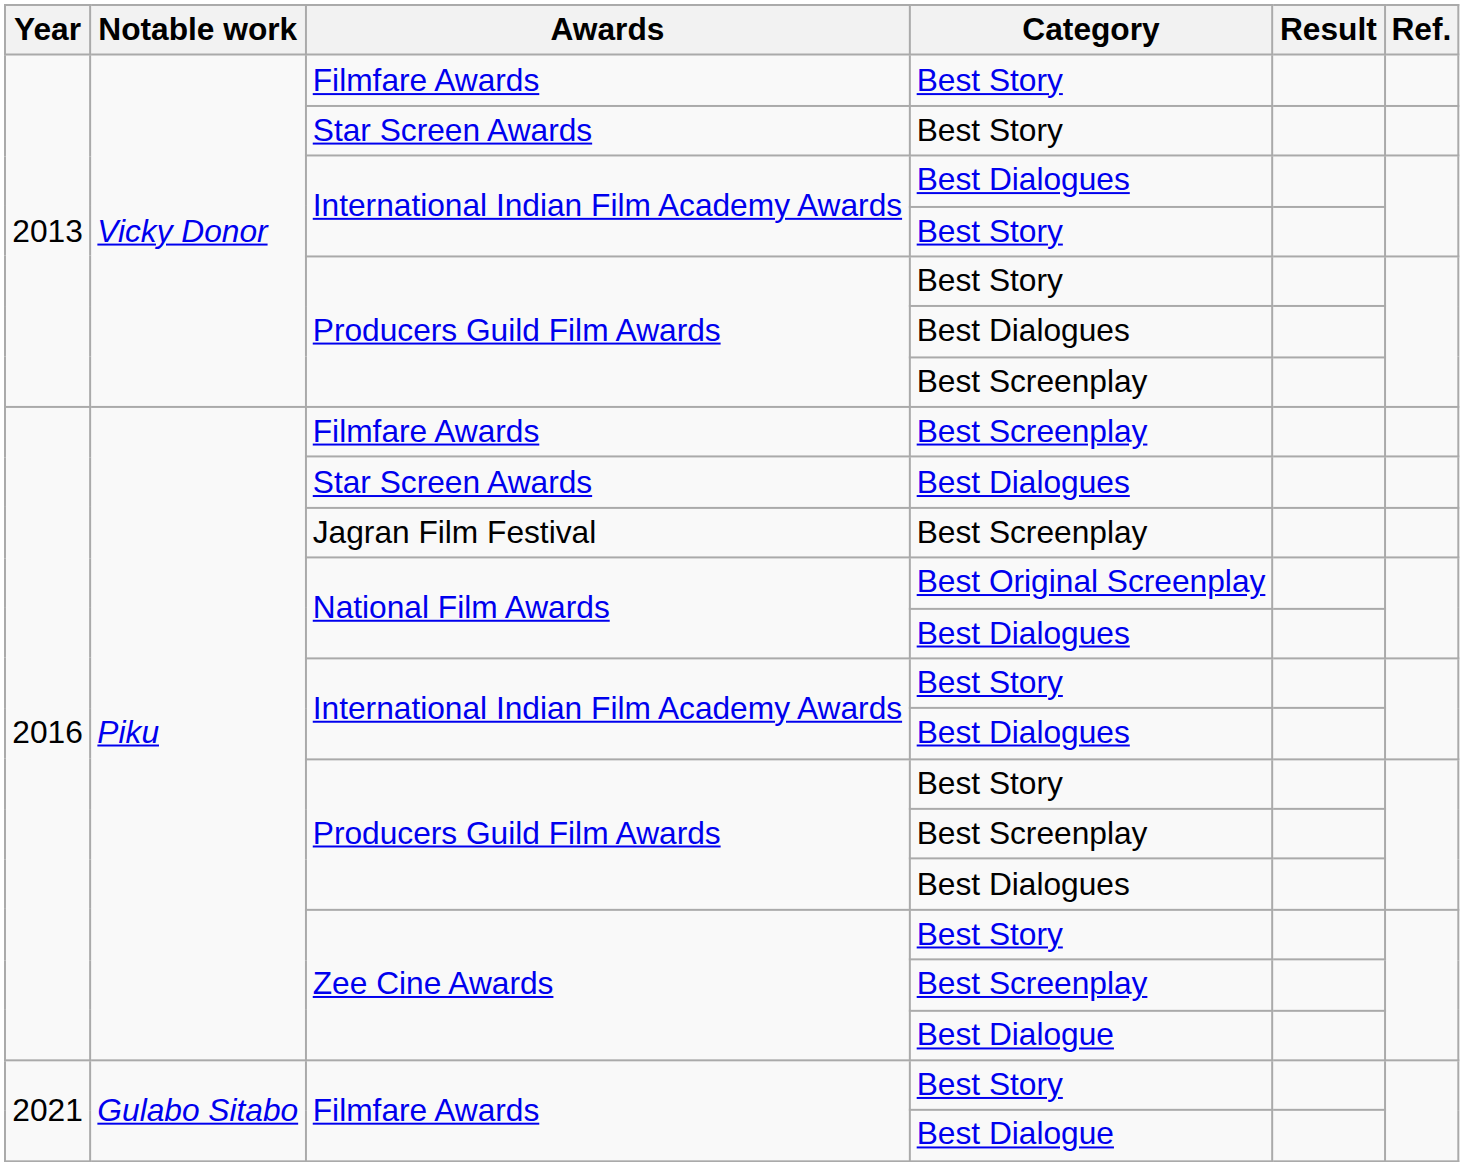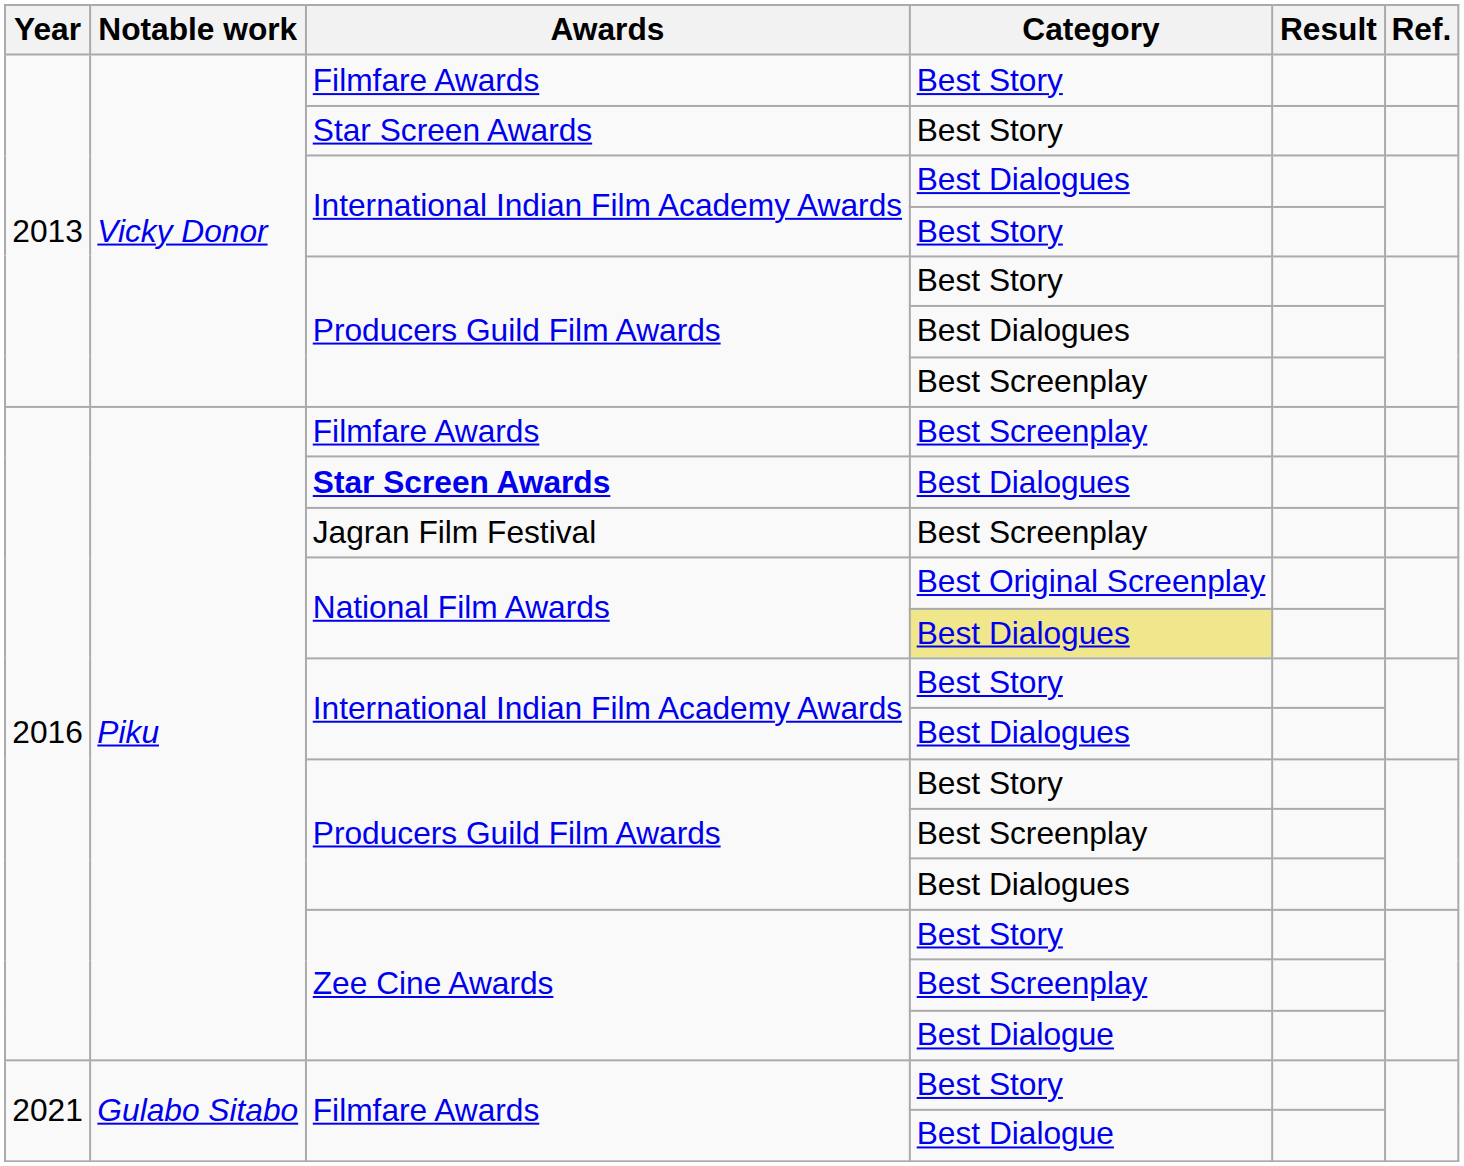Star Screen Awards / Best Dialogues | Awards: normal -> bold
National Film Awards / Best Dialogues | Category: no background -> khaki background
